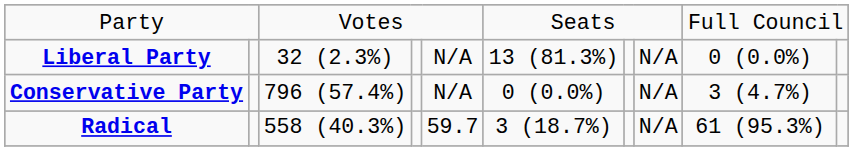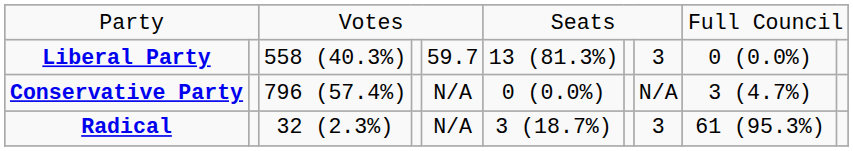Liberal Party | column 3: 32 (2.3%) -> 558 (40.3%)
Liberal Party | column 5: N/A -> 59.7
Liberal Party | column 8: N/A -> 3
Radical | column 3: 558 (40.3%) -> 32 (2.3%)
Radical | column 5: 59.7 -> N/A
Radical | column 8: N/A -> 3
